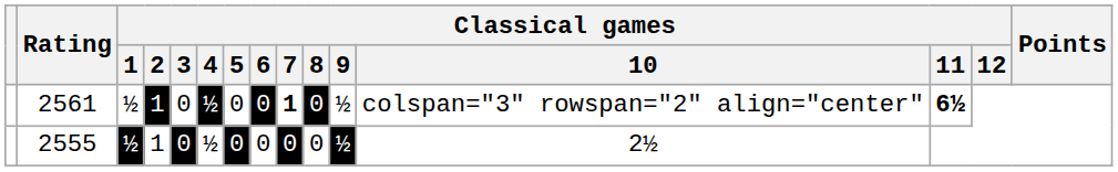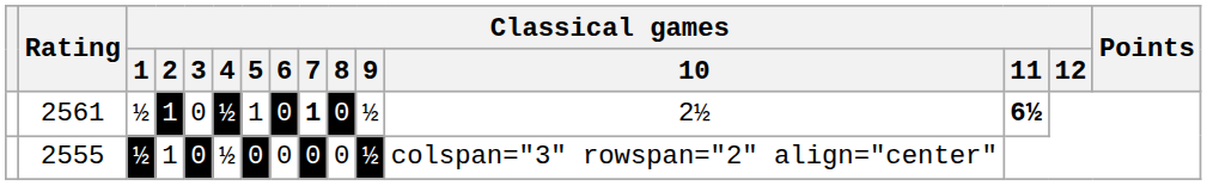2561 | Classical games / 5: 0 -> 1
2561 | Classical games / 10: colspan="3" rowspan="2" align="center" -> 2½
2555 | Classical games / 10: 2½ -> colspan="3" rowspan="2" align="center"
